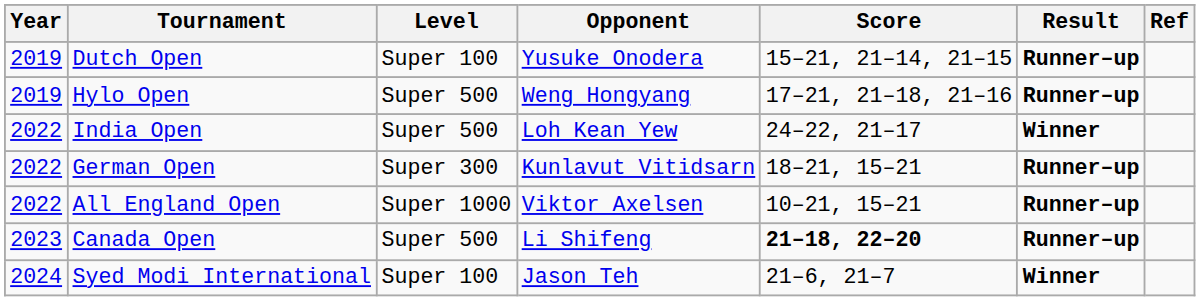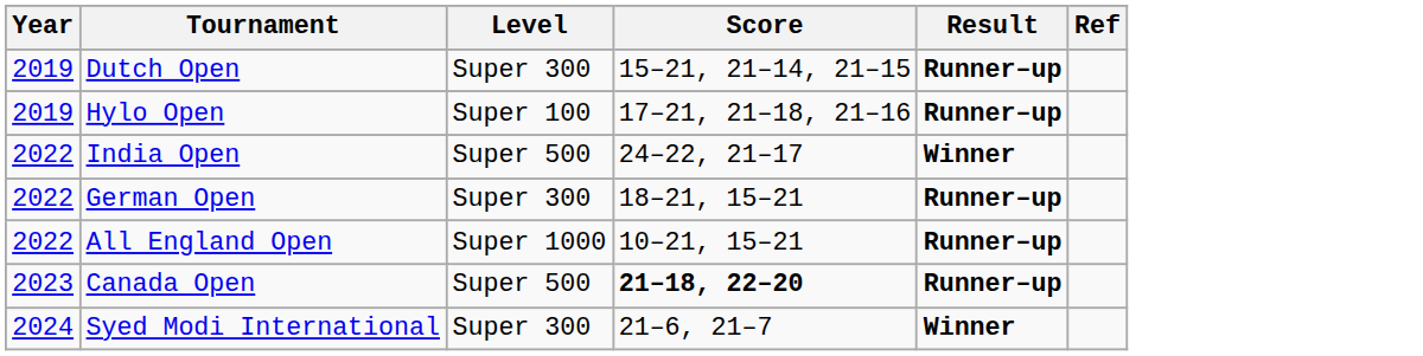- column: Opponent | Yusuke Onodera | Weng Hongyang | Loh Kean Yew | Kunlavut Vitidsarn | Viktor Axelsen | Li Shifeng | Jason Teh
Dutch Open | Level: Super 100 -> Super 300
Hylo Open | Level: Super 500 -> Super 100
Syed Modi International | Level: Super 100 -> Super 300
